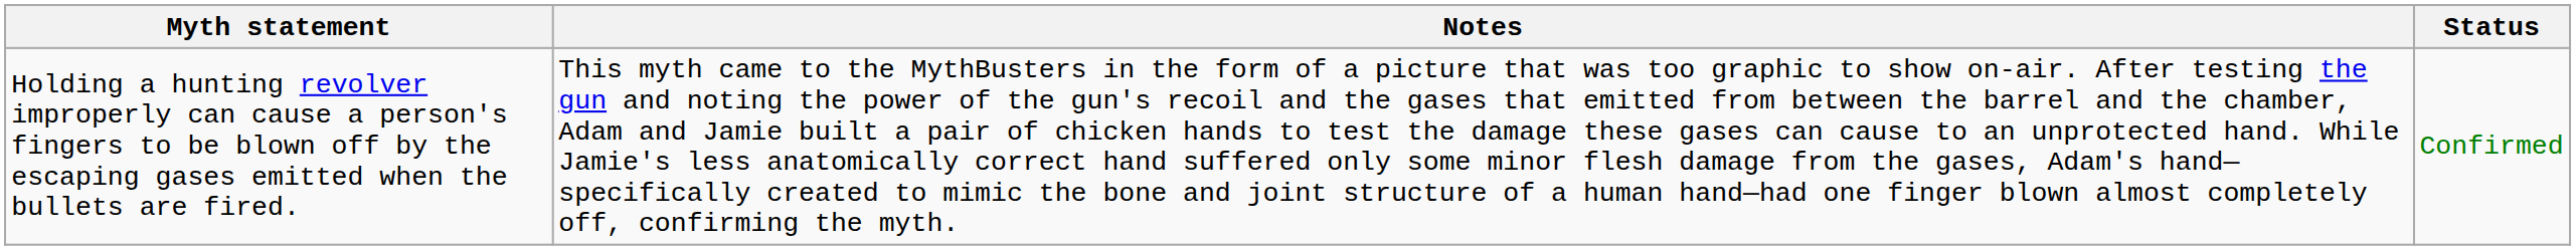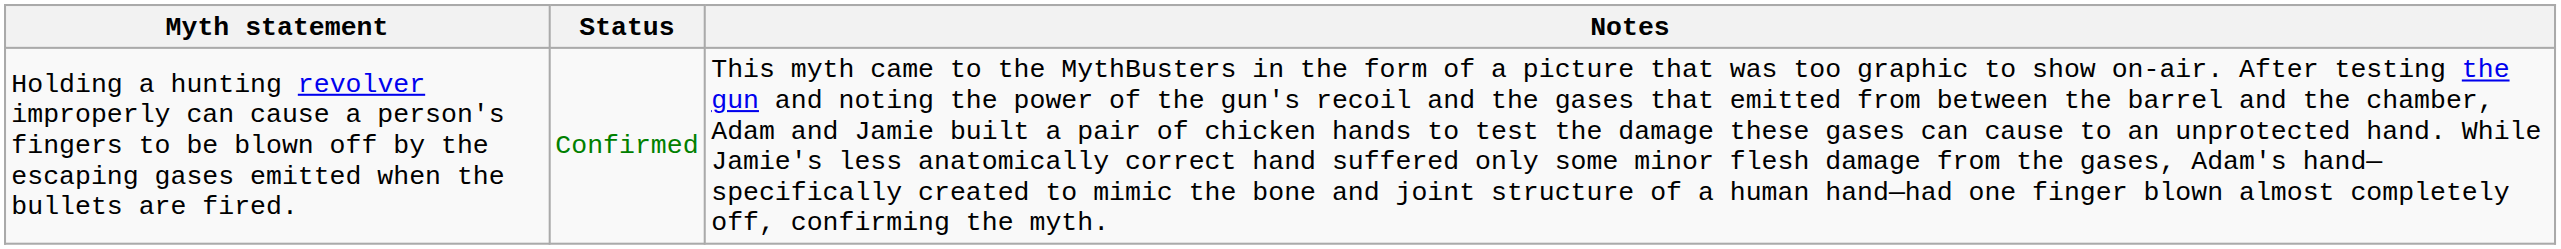columns swapped: Status <-> Notes
